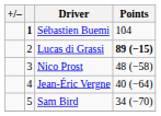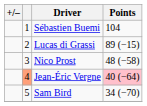Sébastien Buemi | column 2: bold -> normal
Lucas di Grassi | Points: bold -> normal
Jean-Éric Vergne | column 2: no background -> lightsalmon background
Jean-Éric Vergne | Points: no background -> pink background
